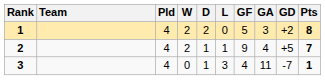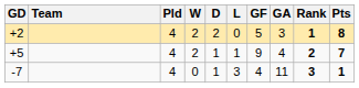columns swapped: Rank <-> GD
